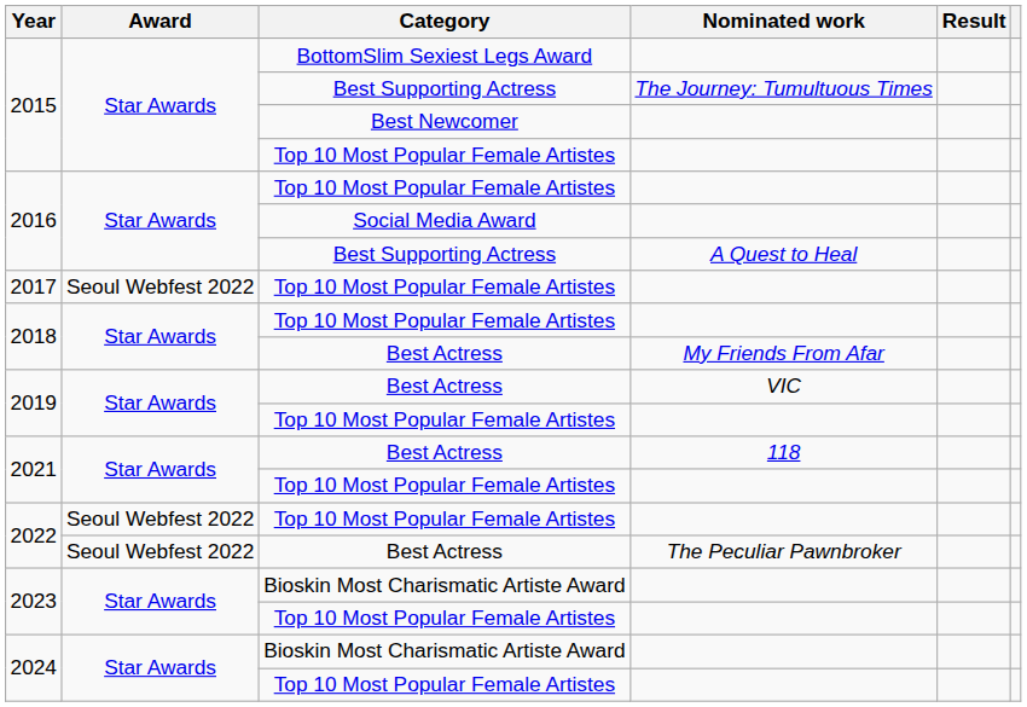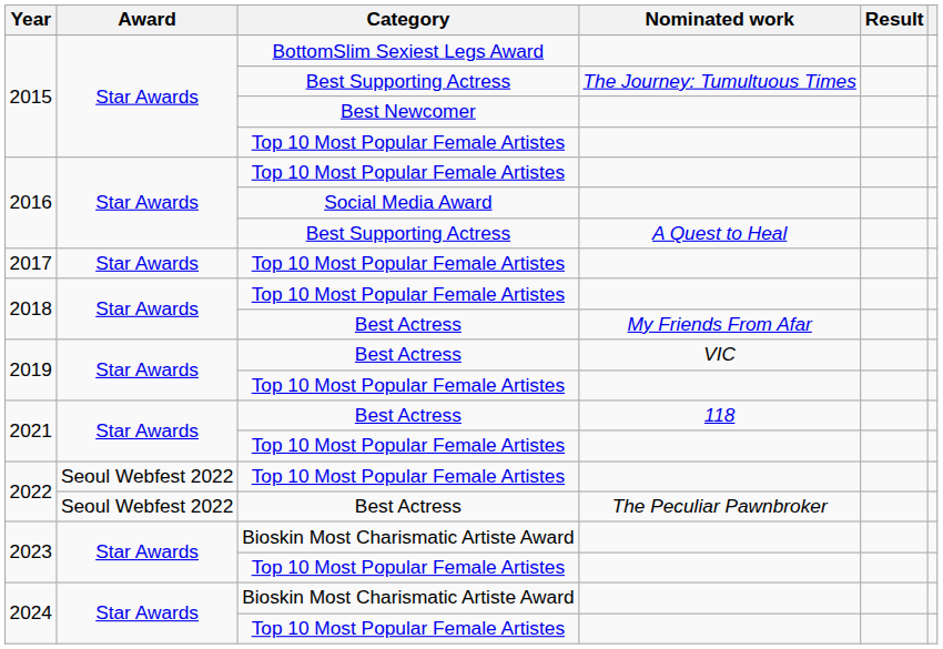2017 | Award: Seoul Webfest 2022 -> Star Awards
